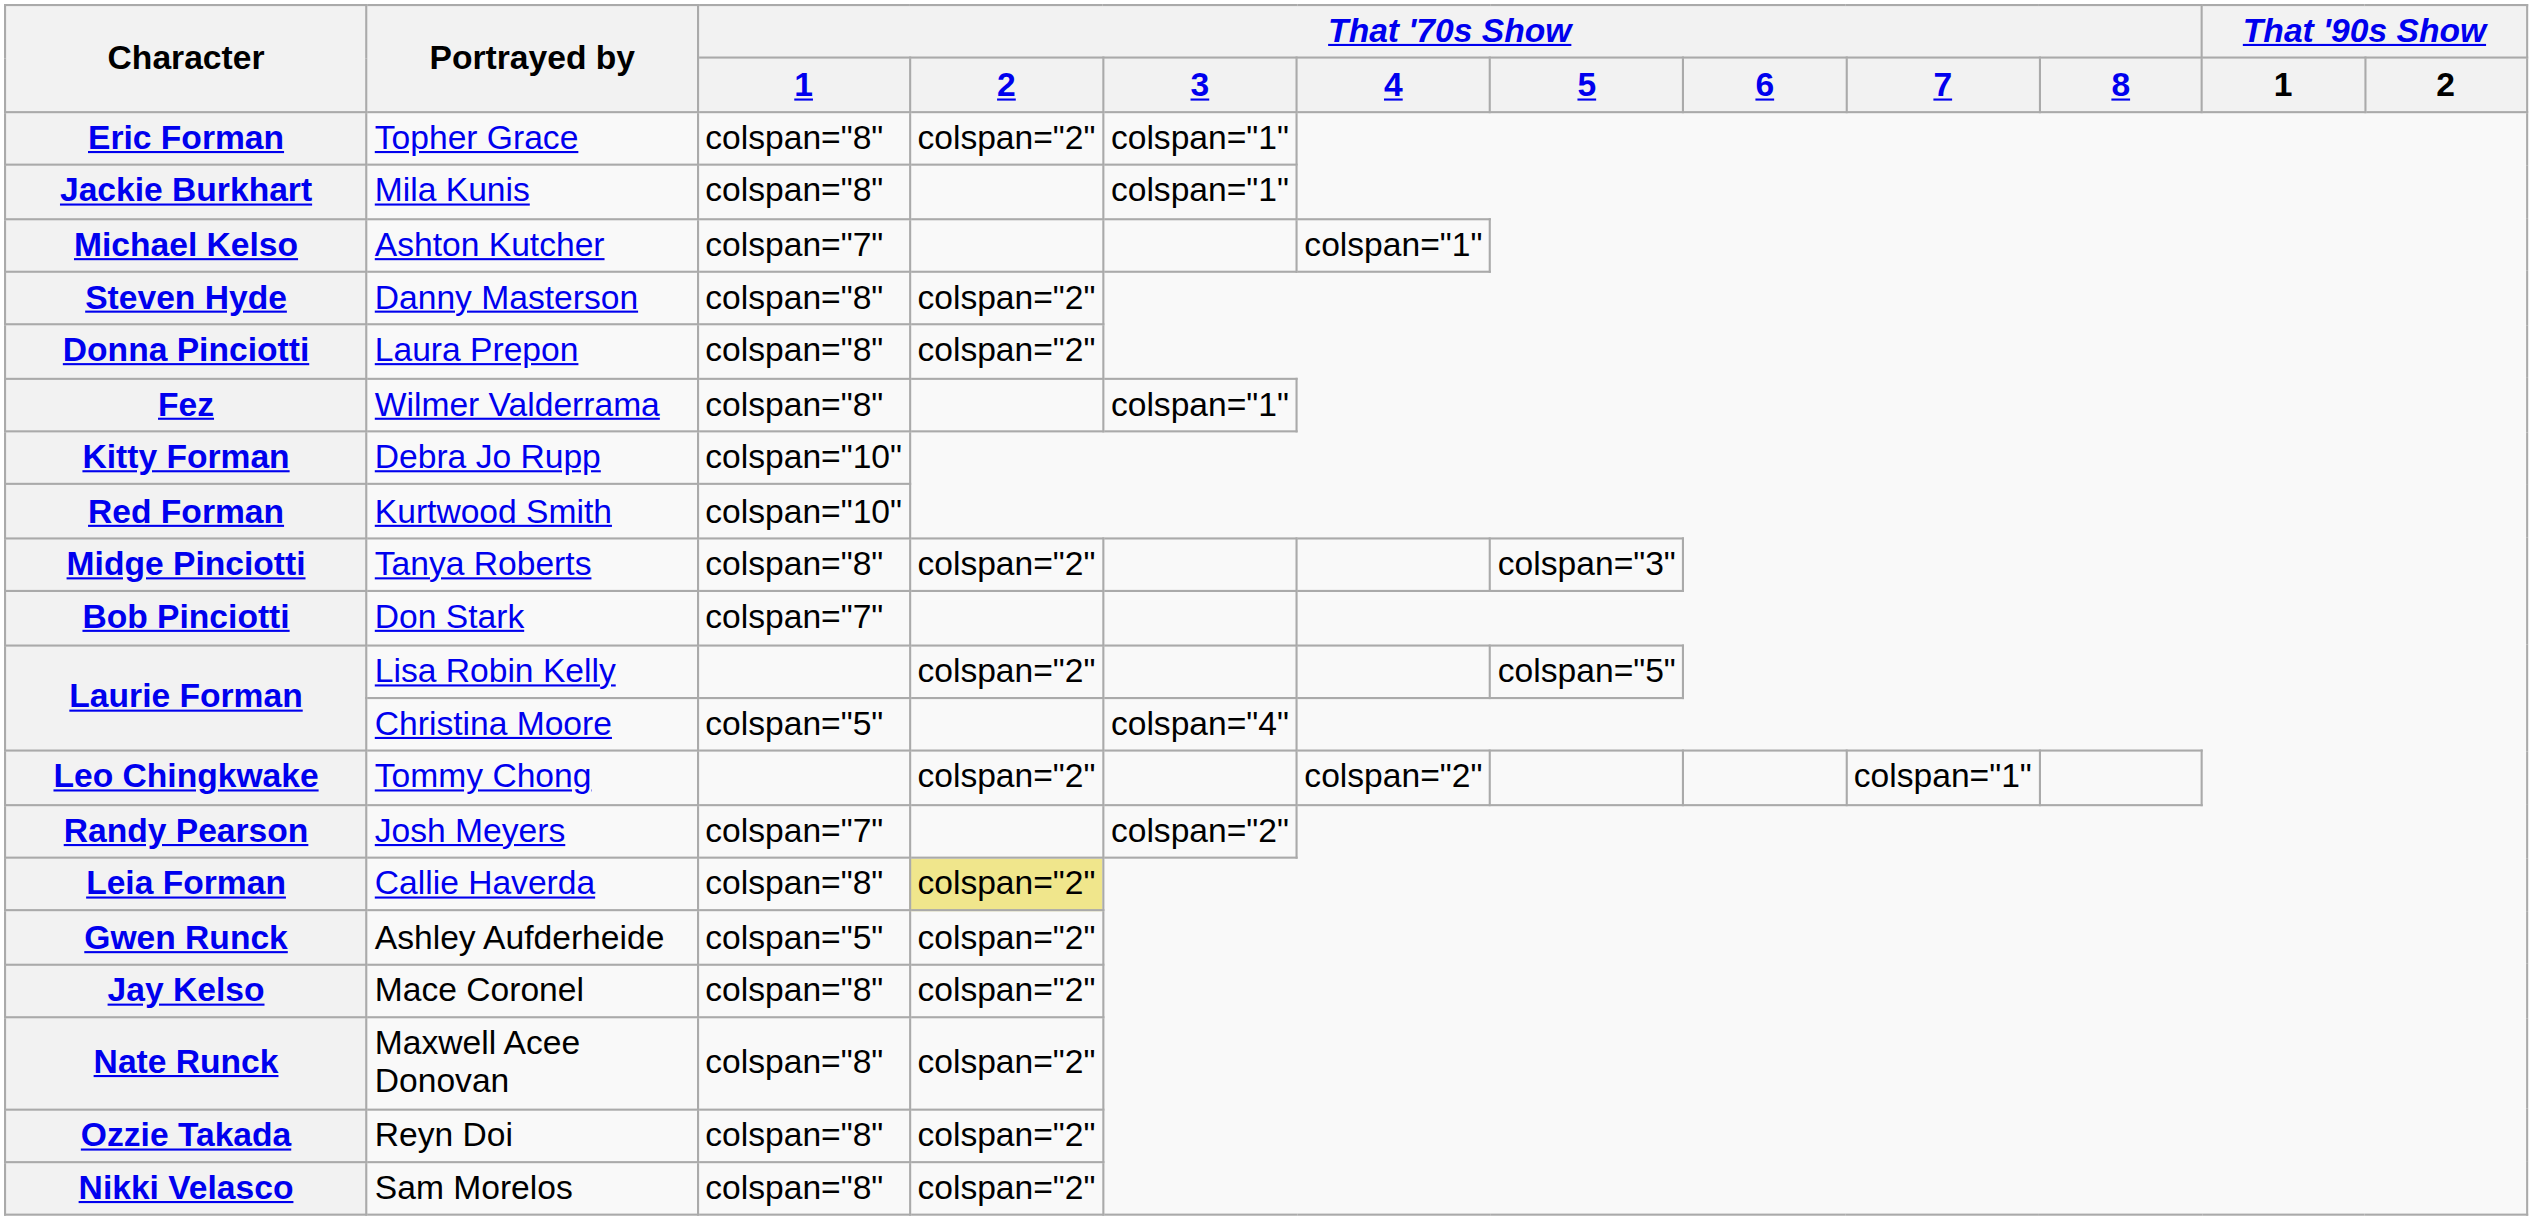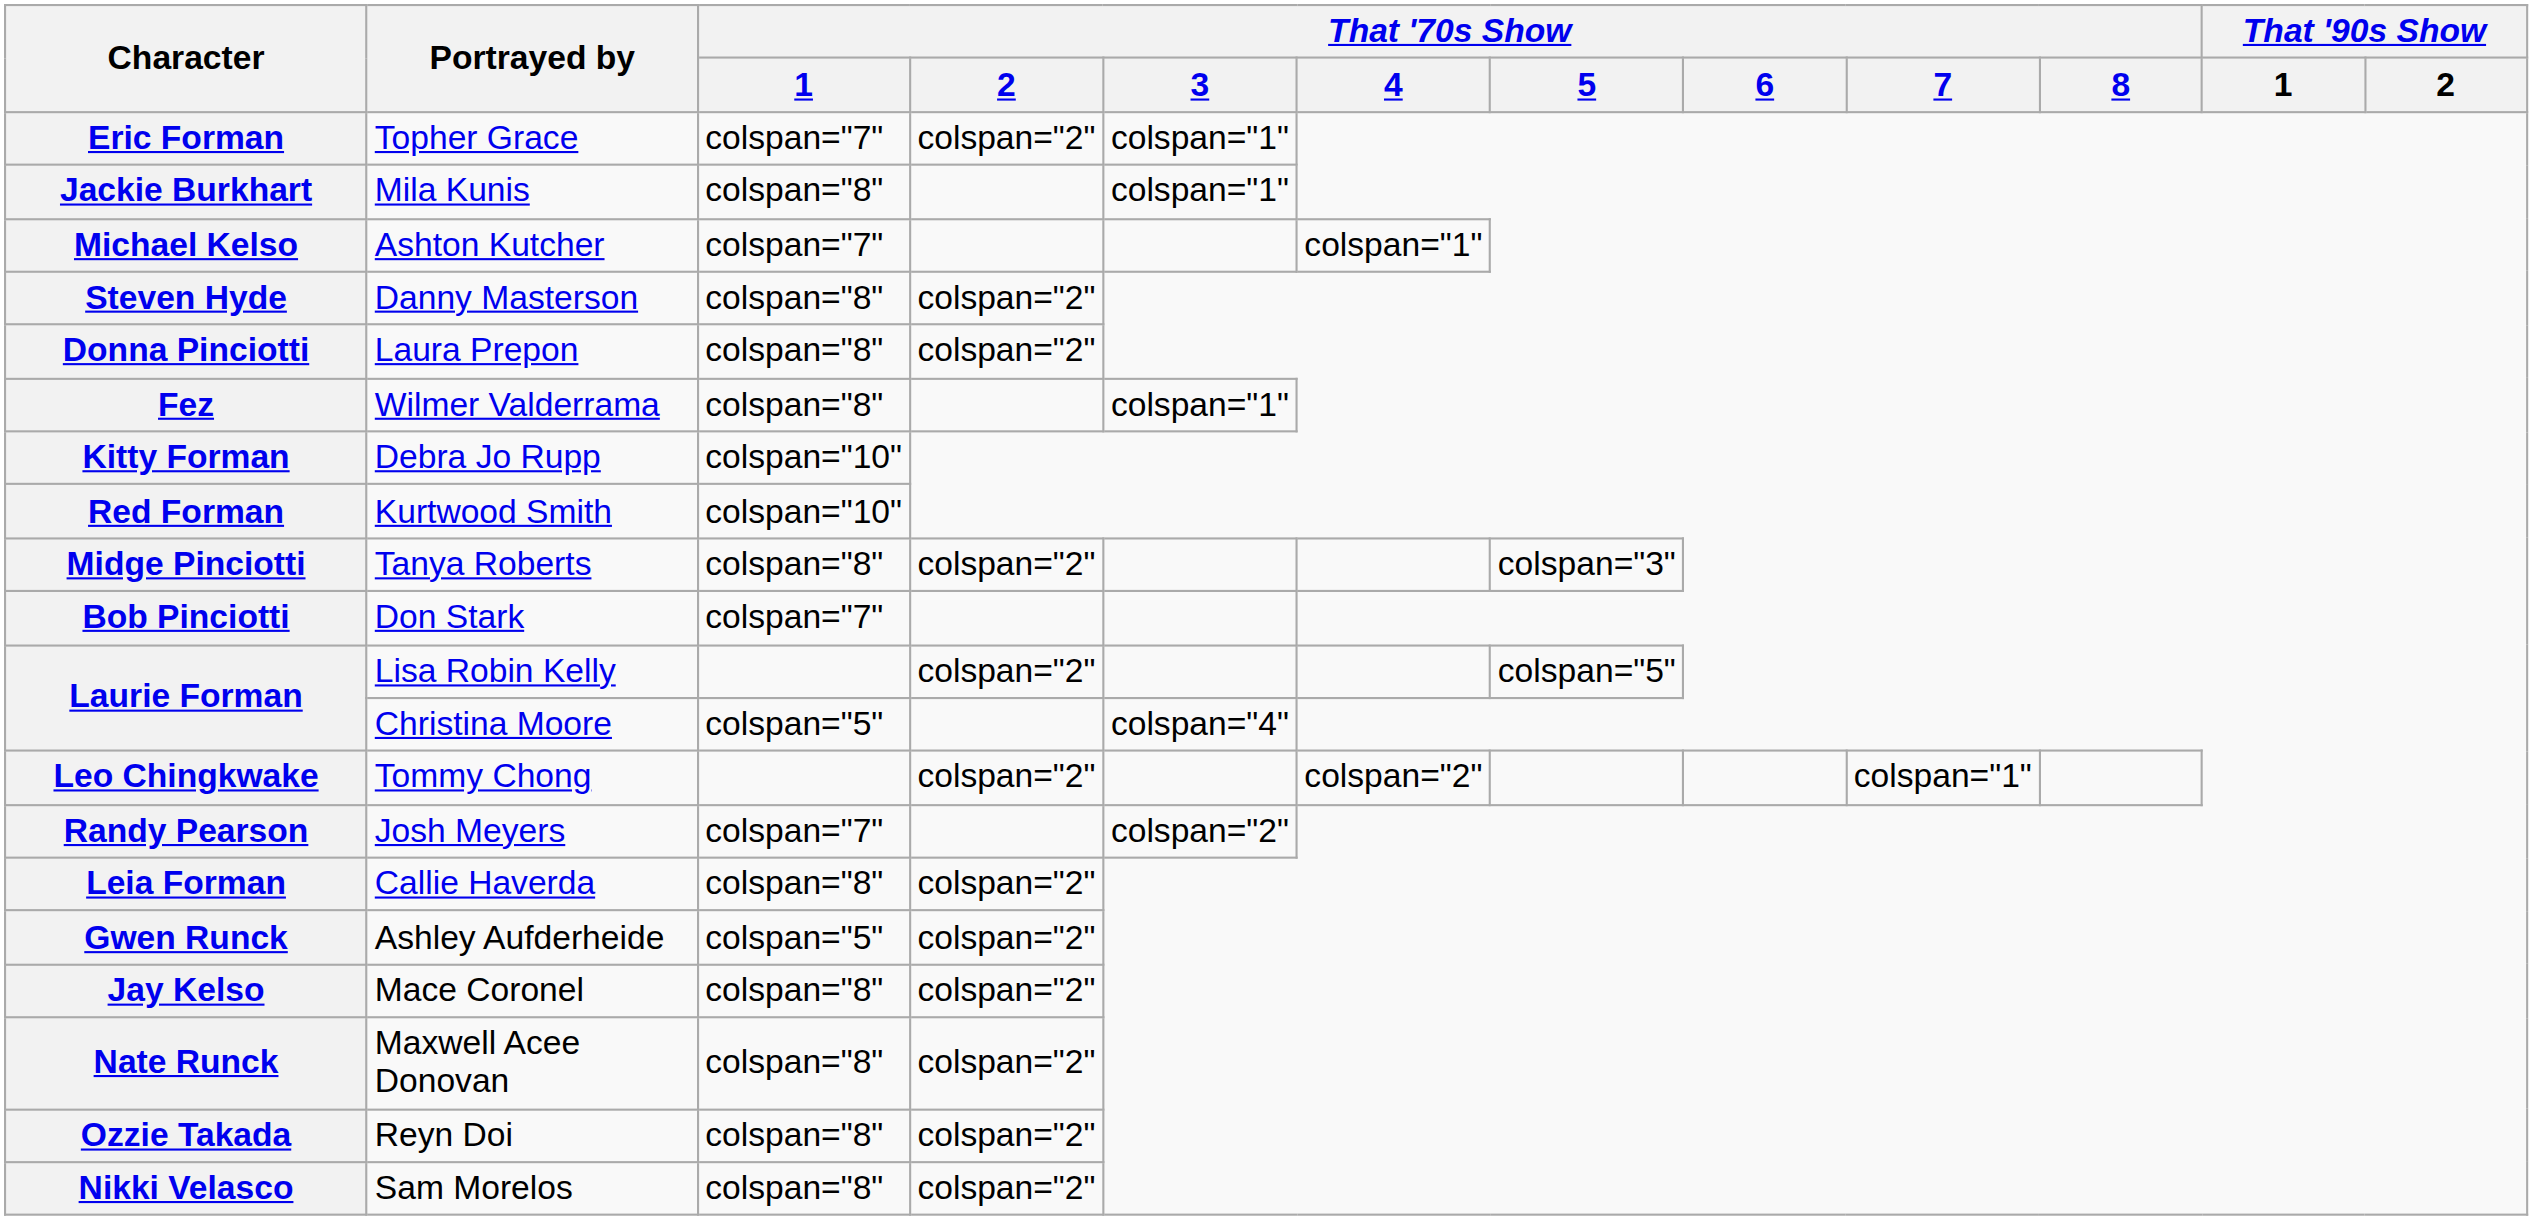Eric Forman | That '70s Show / 1: colspan="8" -> colspan="7"
Leia Forman | That '70s Show / 2: khaki background -> no background
